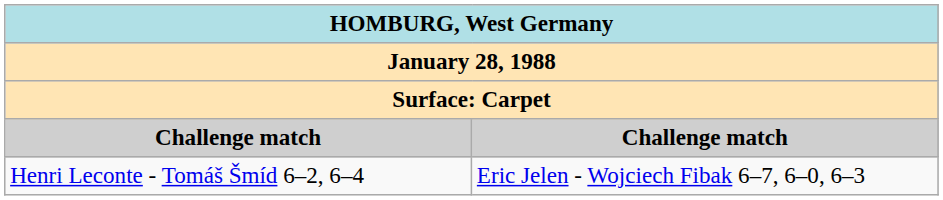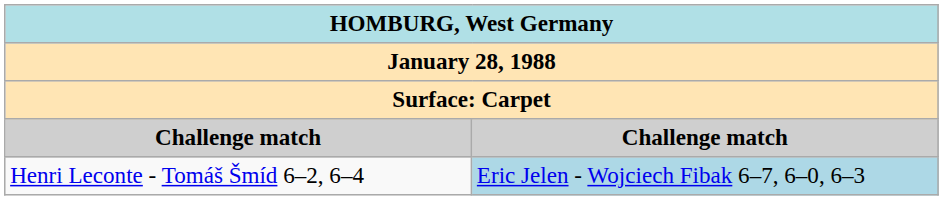Henri Leconte - Tomáš Šmíd 6–2, 6–4 | column 2: no background -> lightblue background
